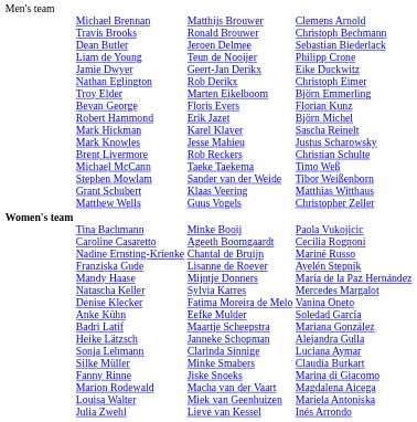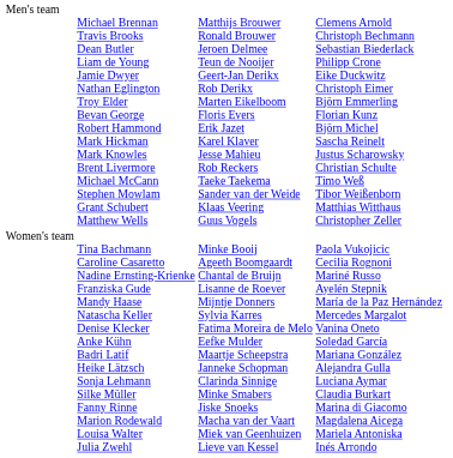Women's team | column 1: bold -> normal
